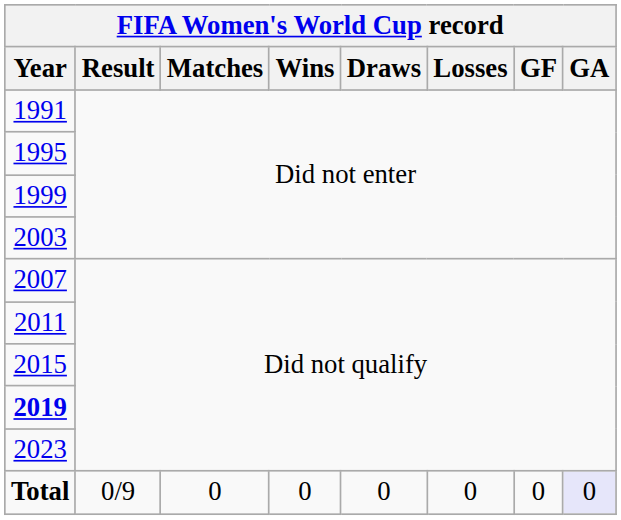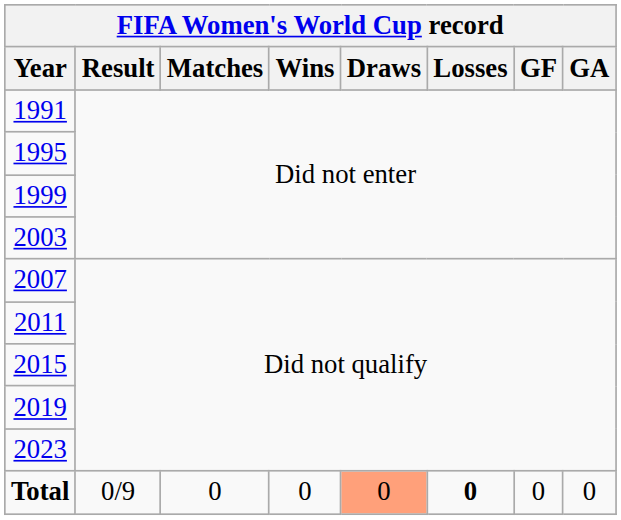2019 | Year: bold -> normal
Total | Draws: no background -> lightsalmon background
Total | Losses: normal -> bold
Total | GA: lavender background -> no background
